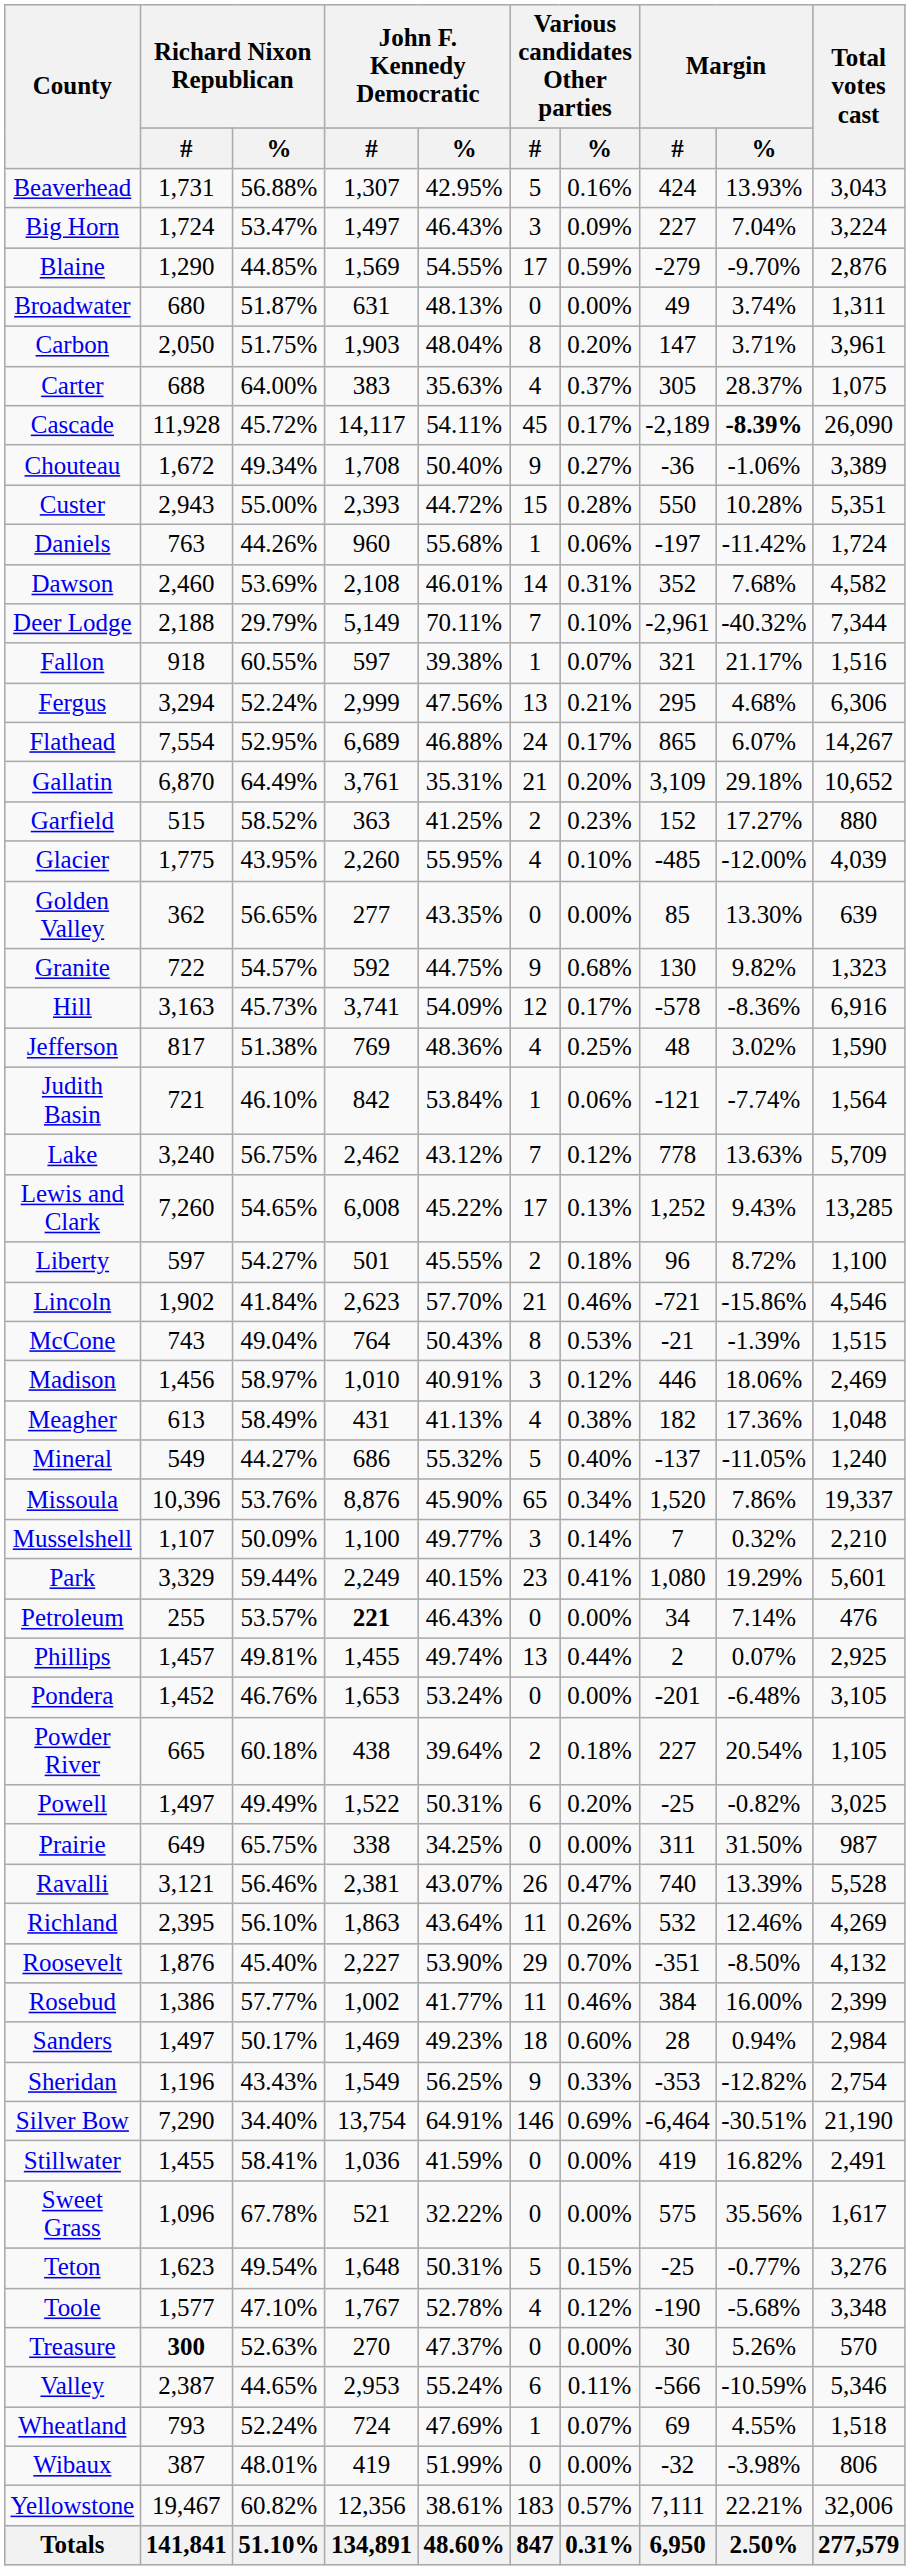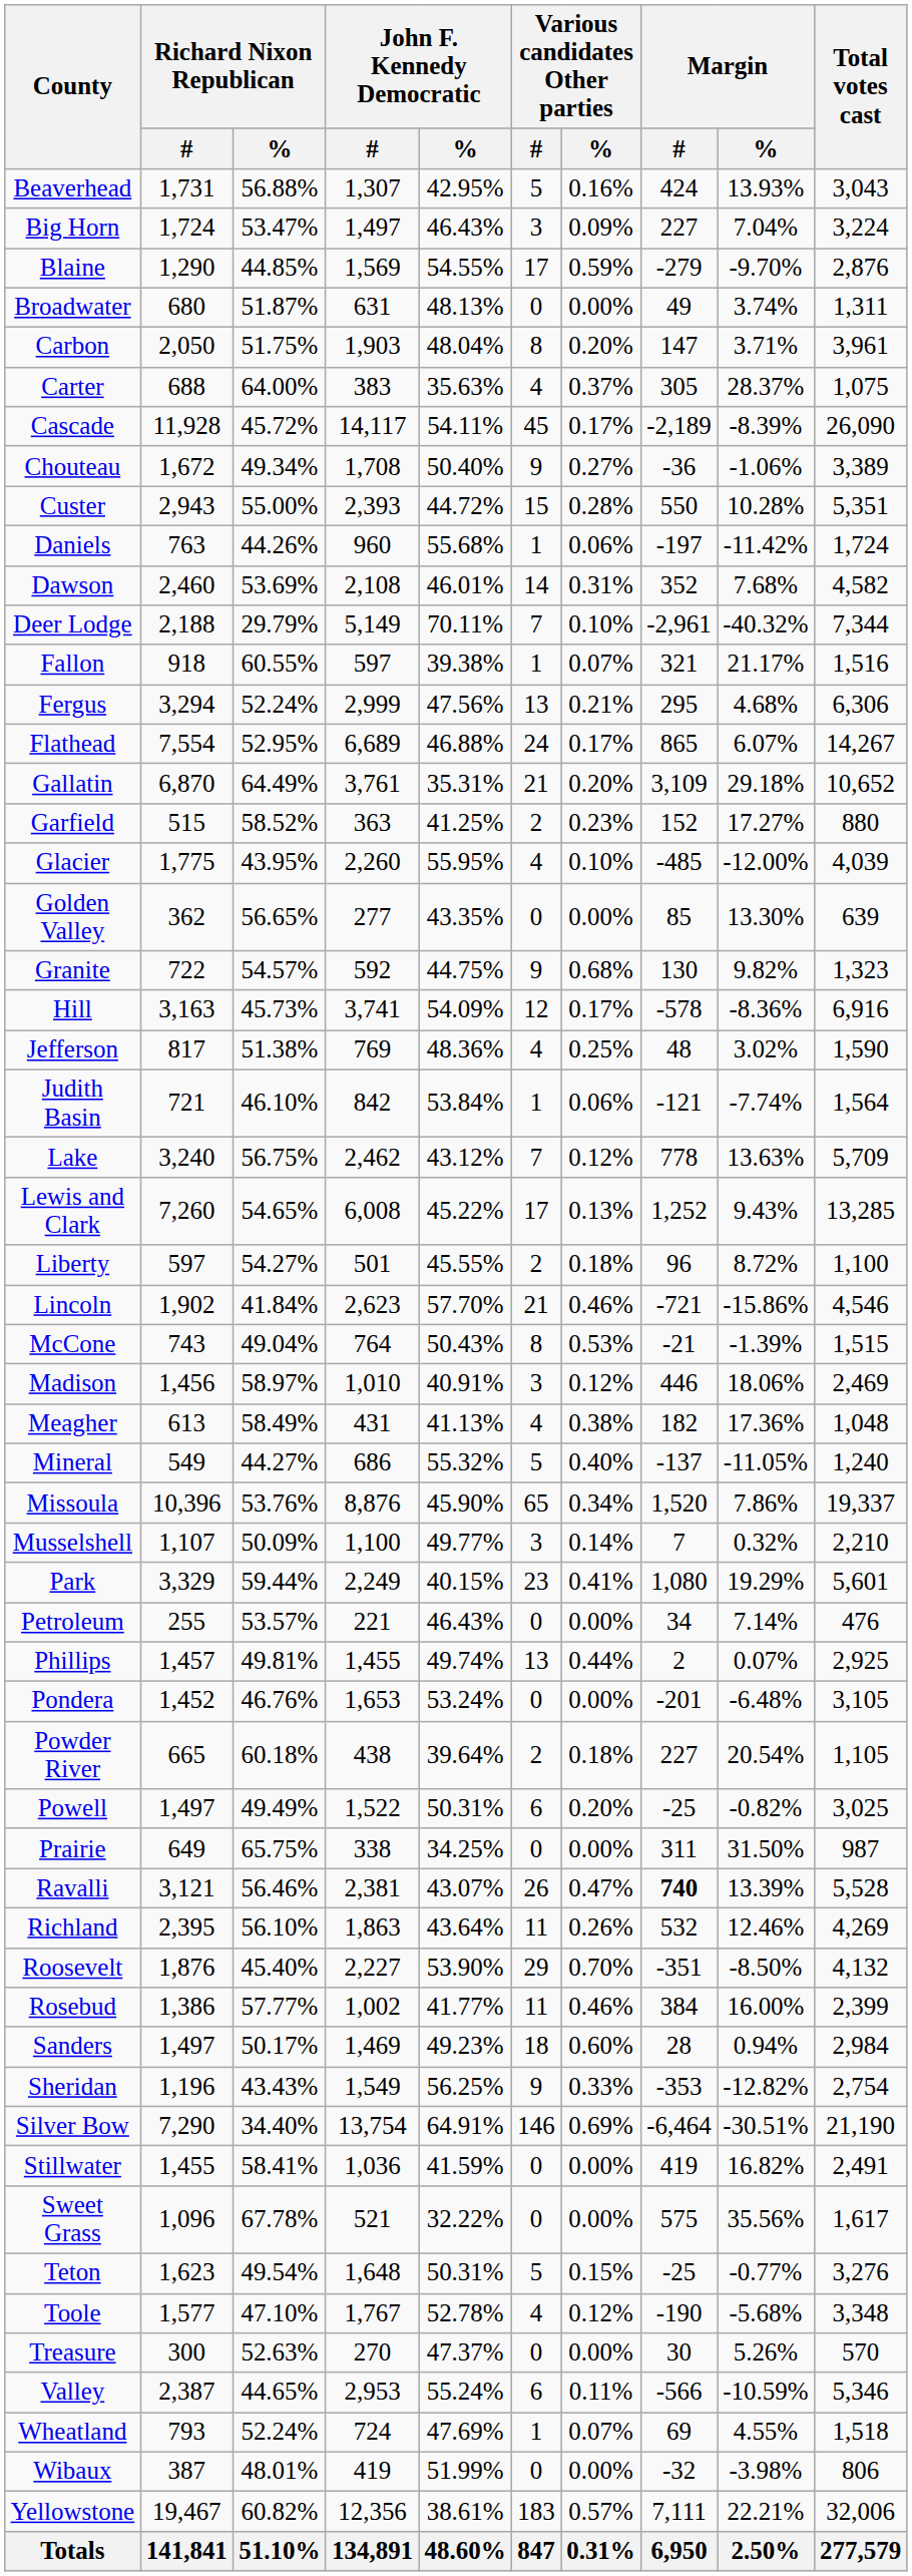Cascade | Margin / %: bold -> normal
Petroleum | John F. Kennedy Democratic / #: bold -> normal
Ravalli | Margin / #: normal -> bold
Treasure | Richard Nixon Republican / #: bold -> normal
